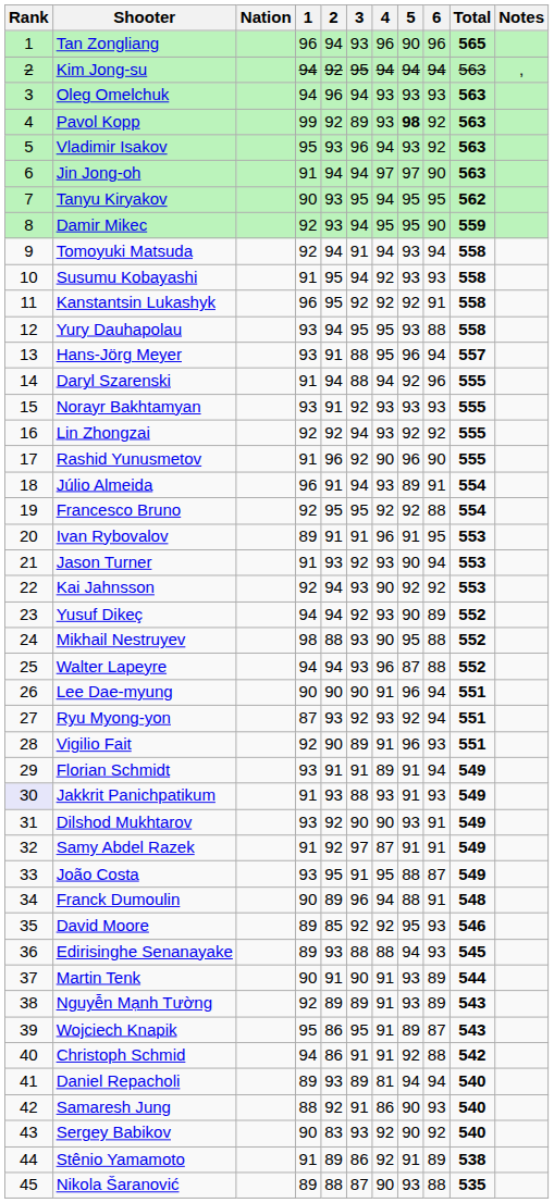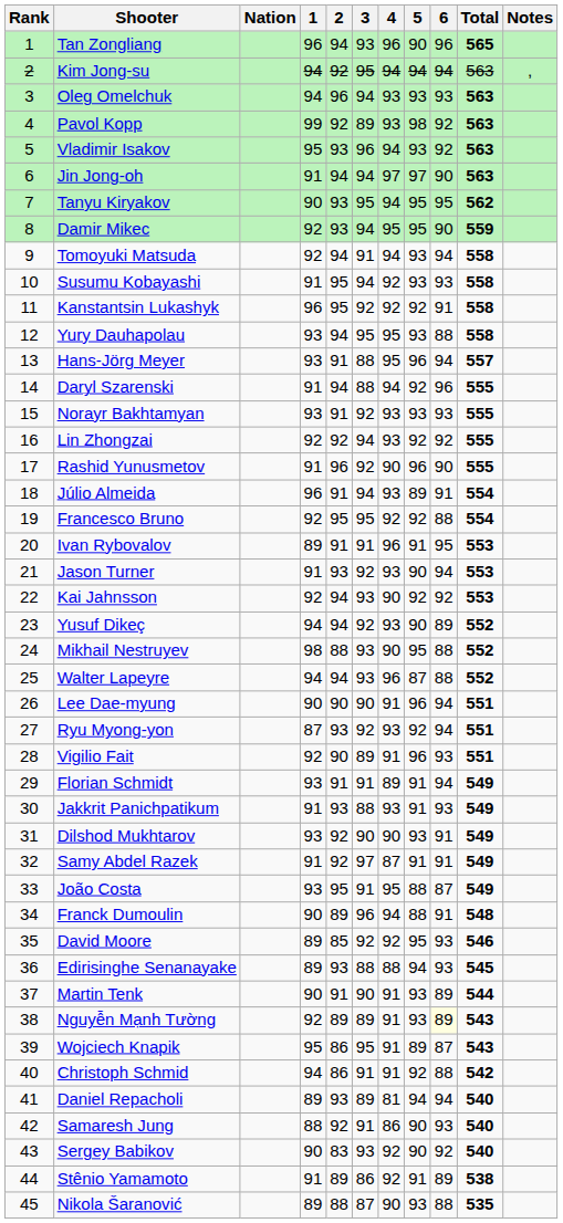Pavol Kopp | 5: bold -> normal
Jakkrit Panichpatikum | Rank: lavender background -> no background
Nguyễn Mạnh Tường | 6: no background -> lightyellow background
